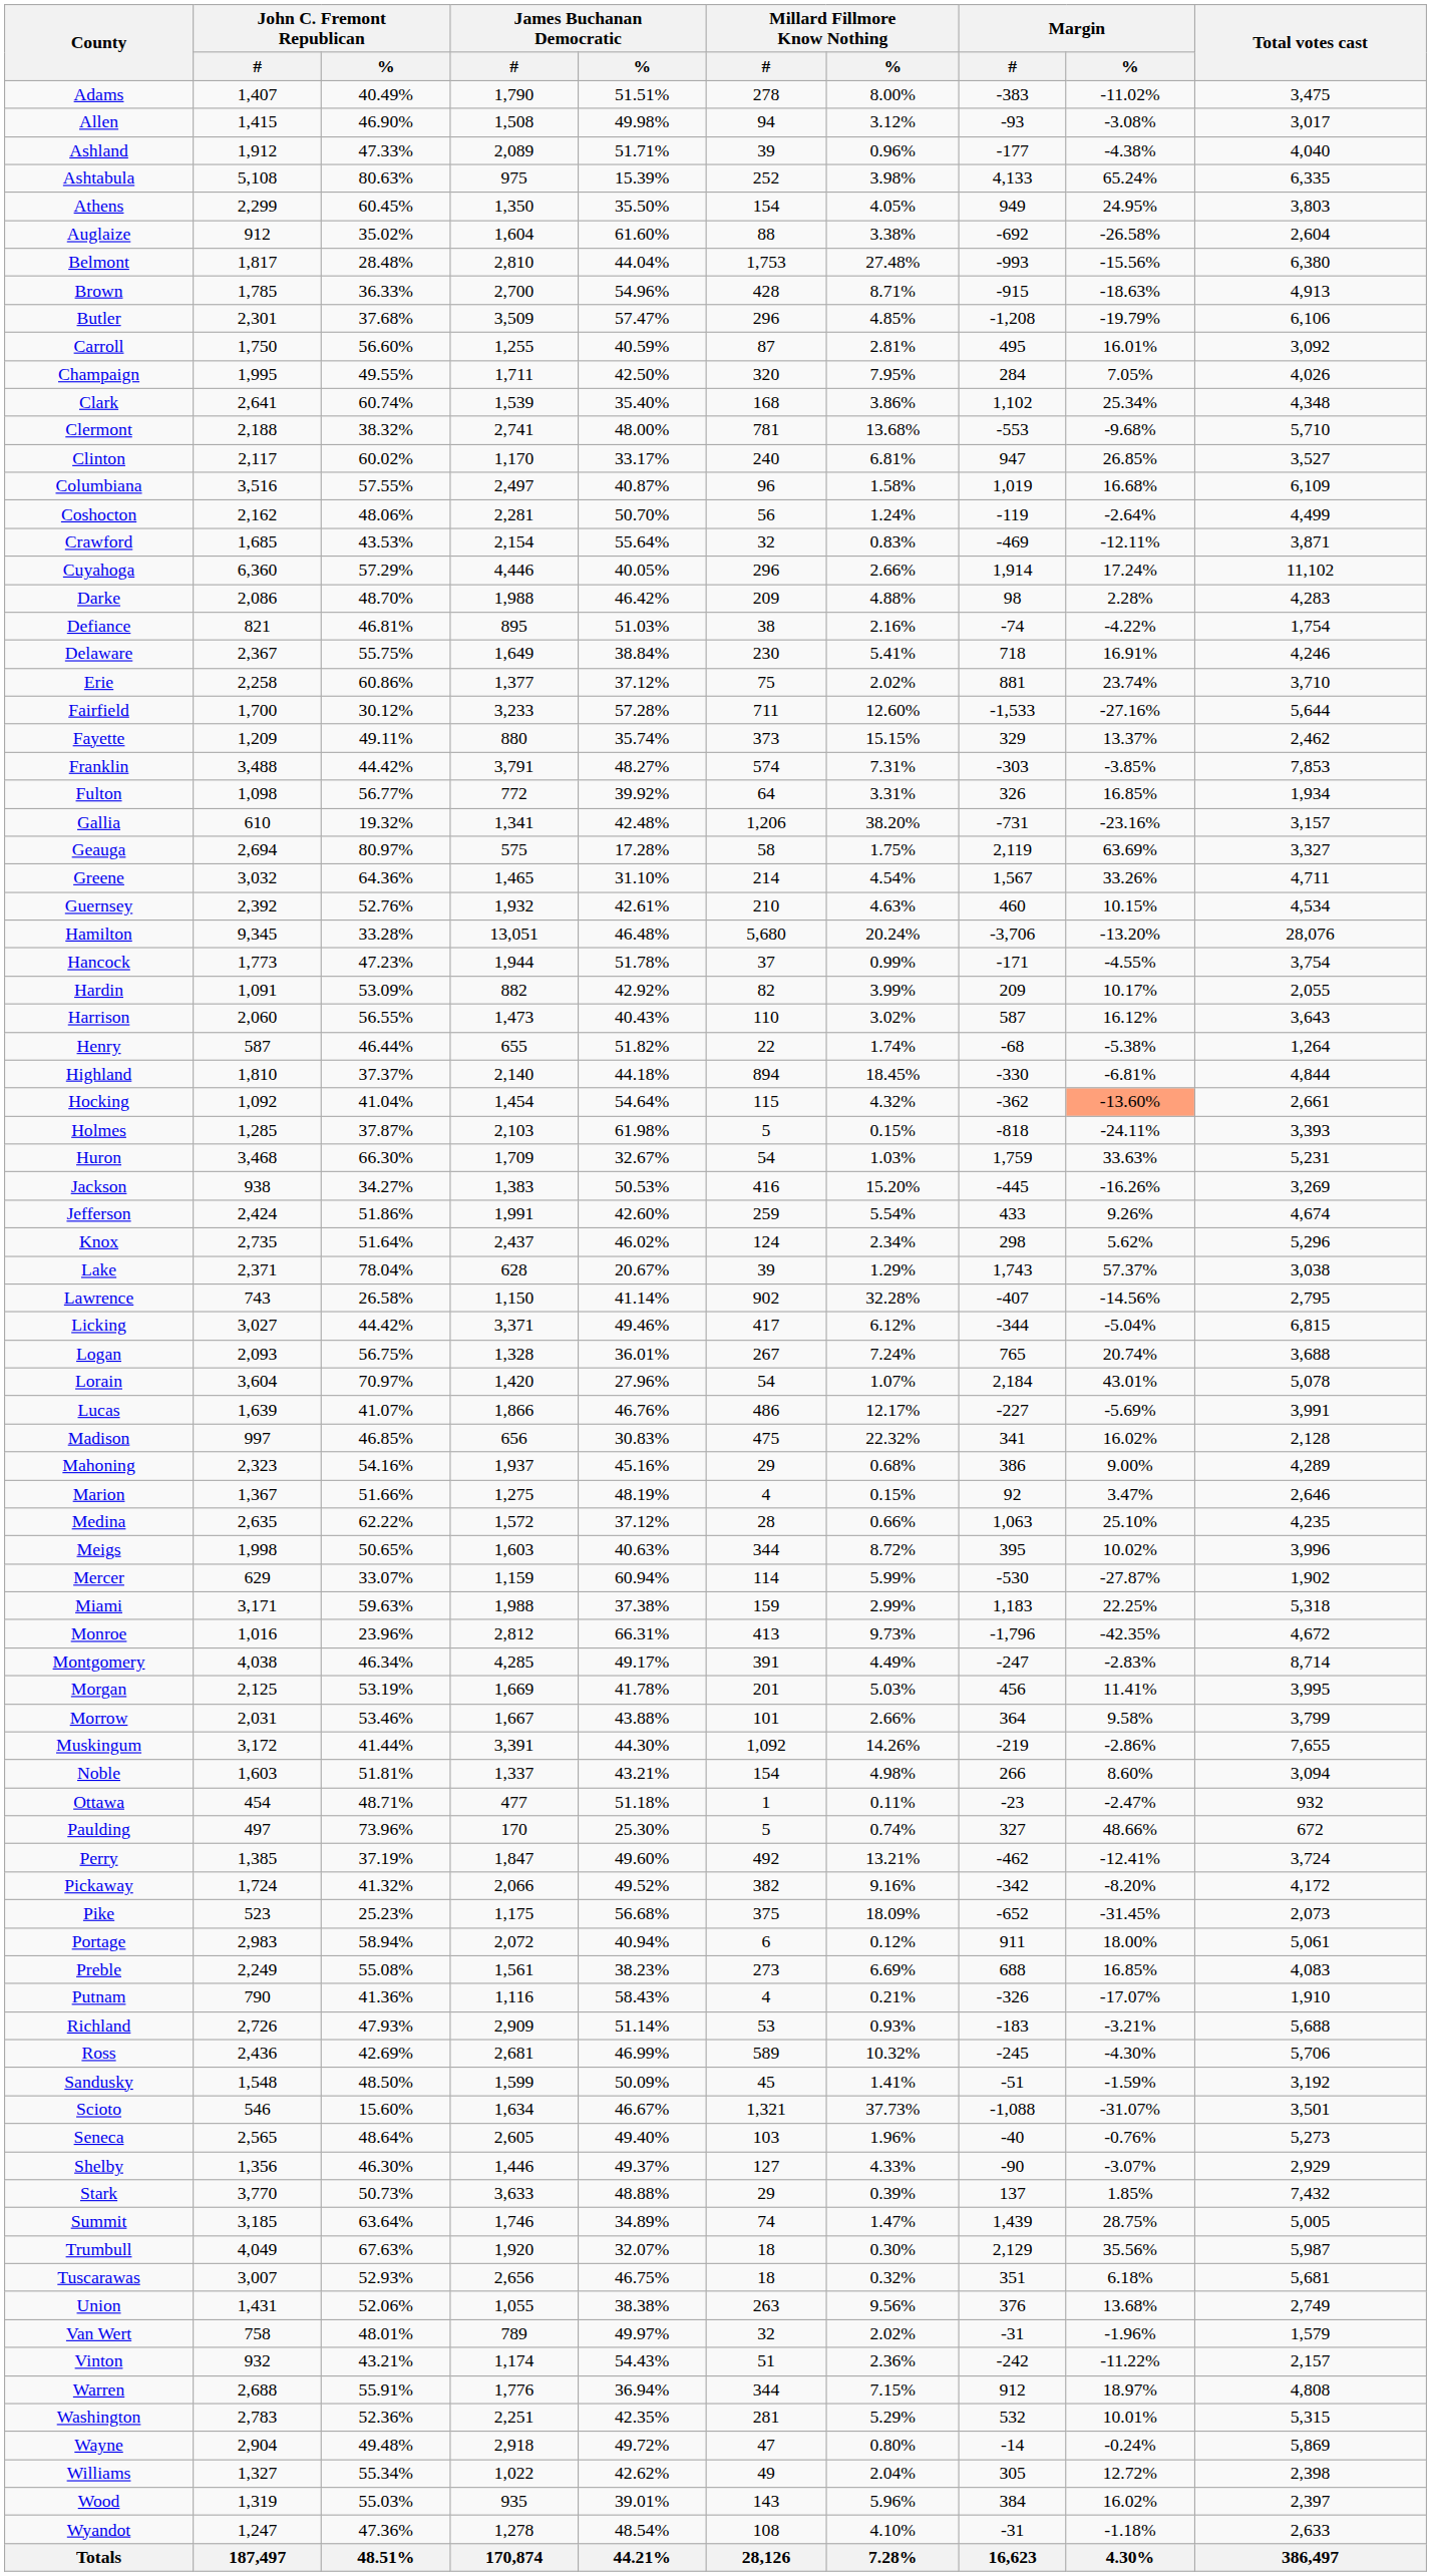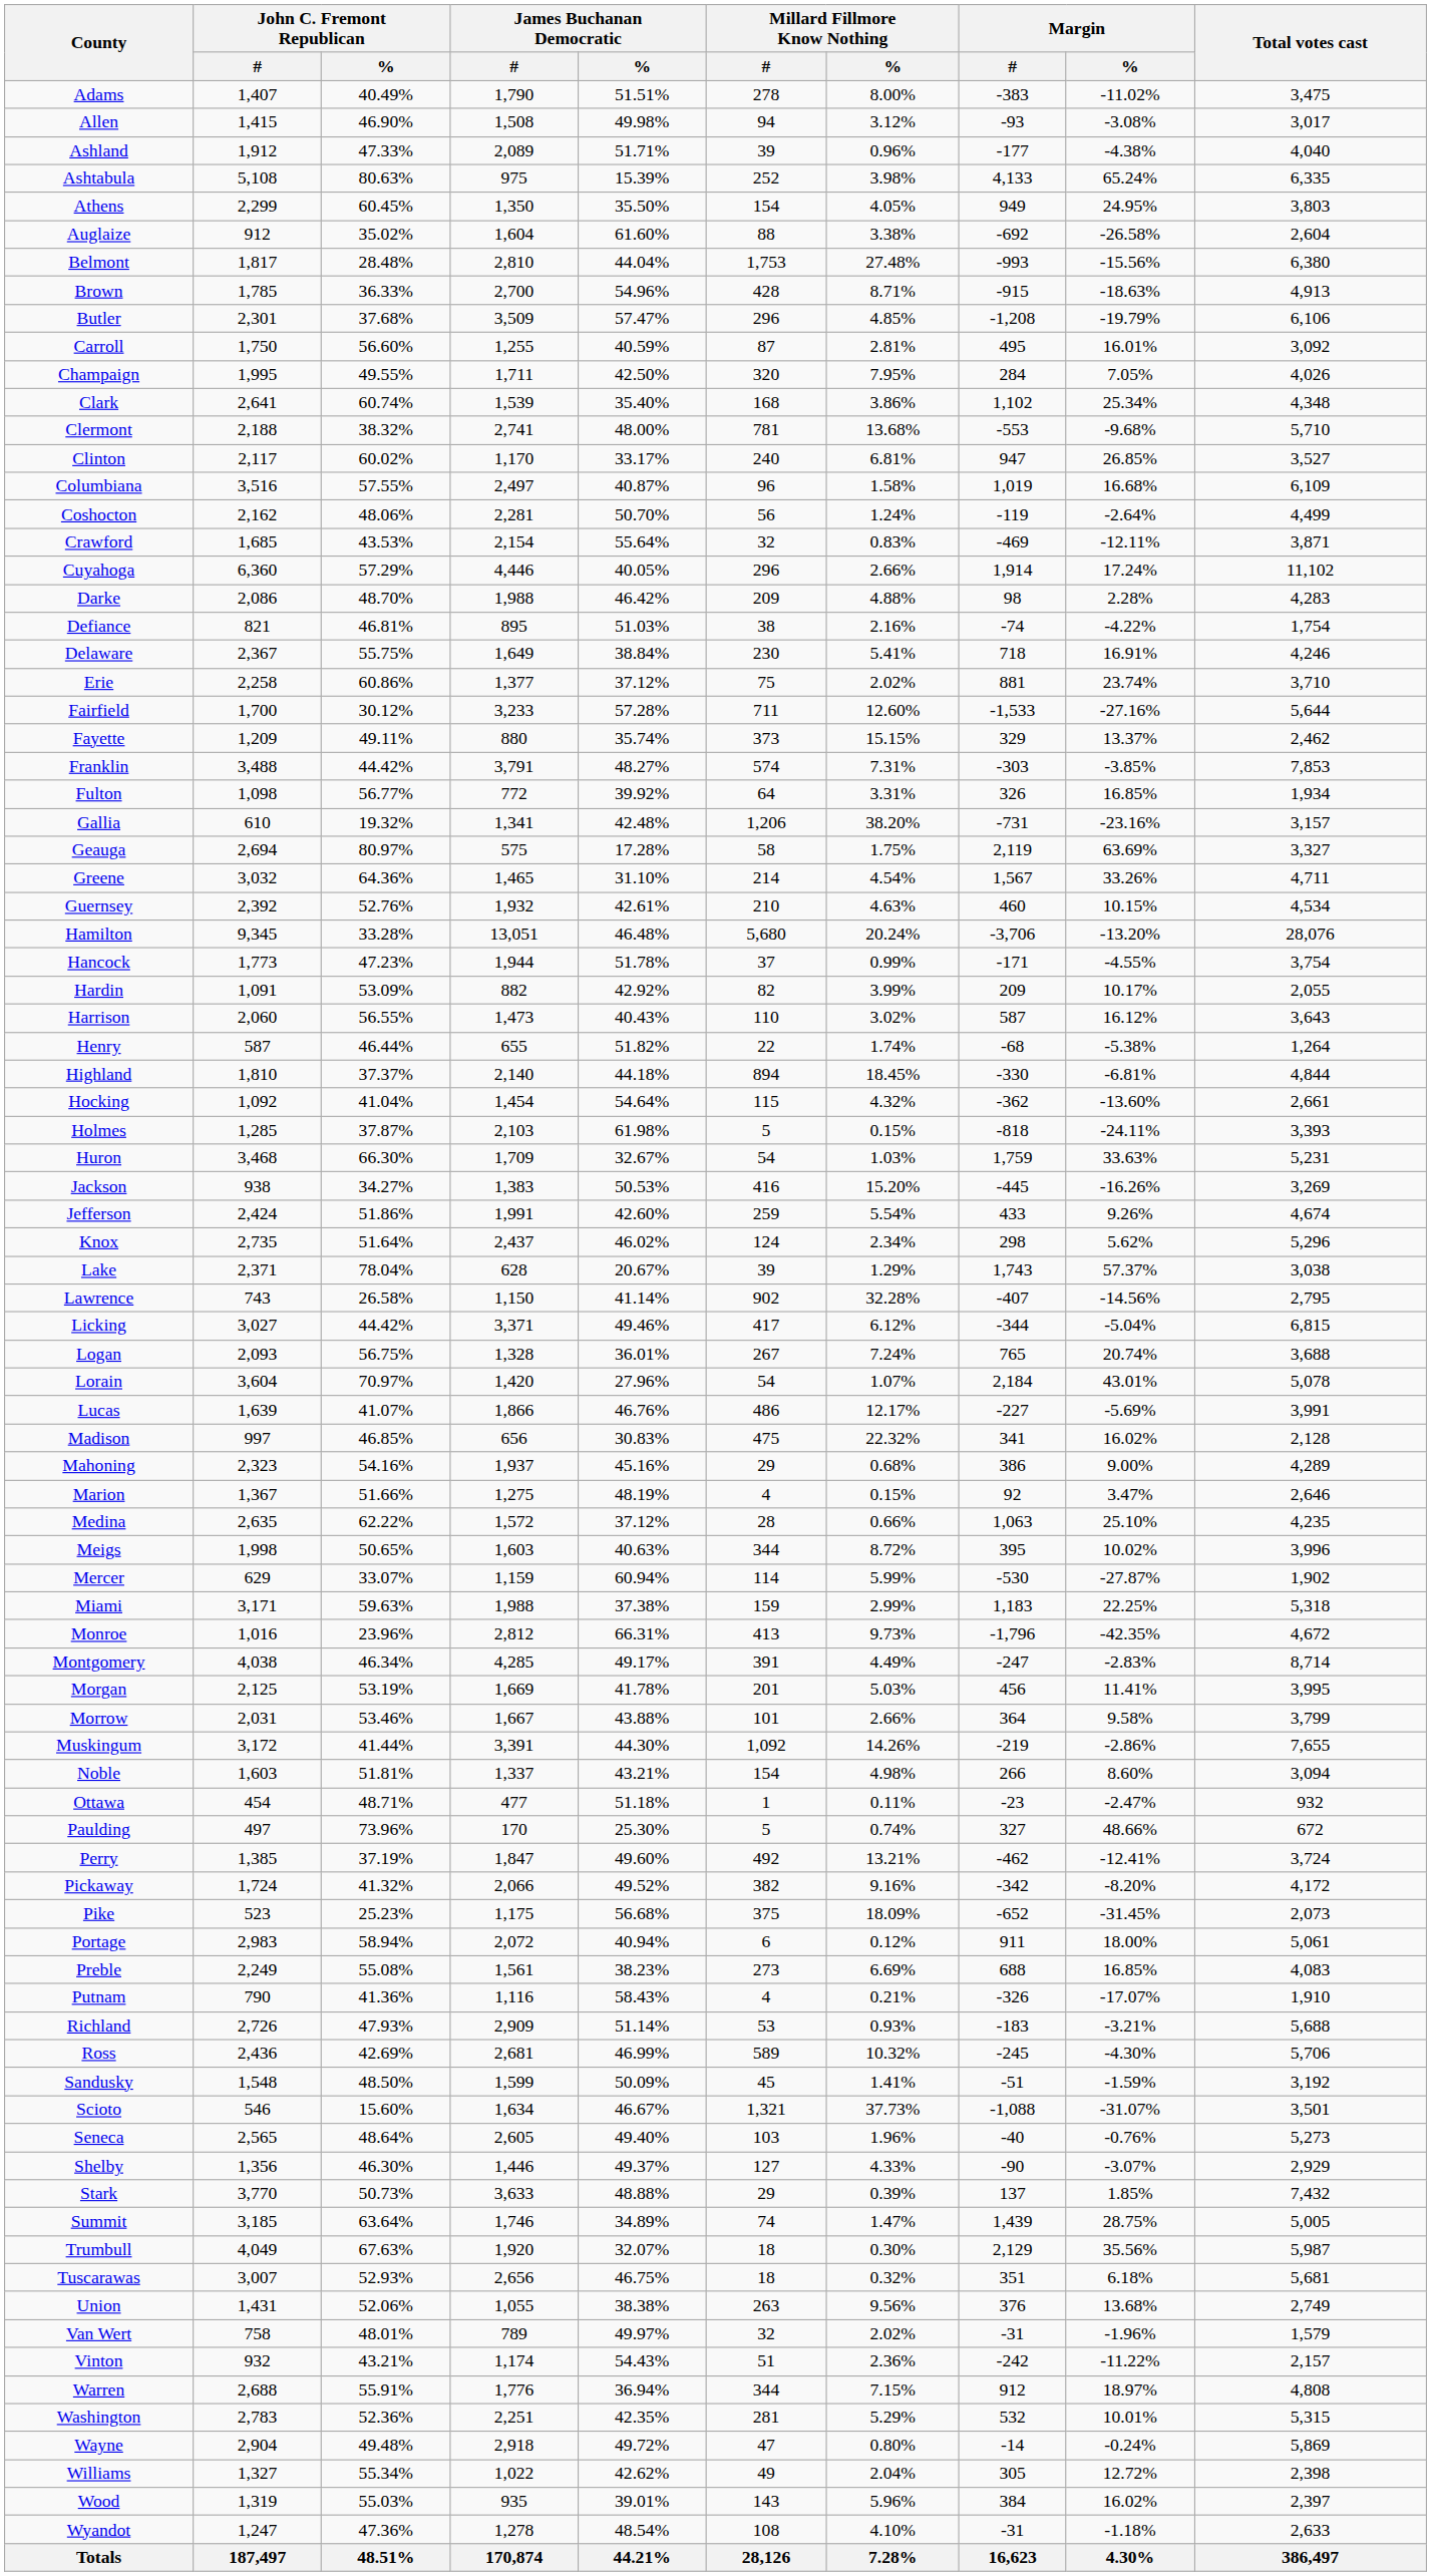Hocking | Margin / %: lightsalmon background -> no background
